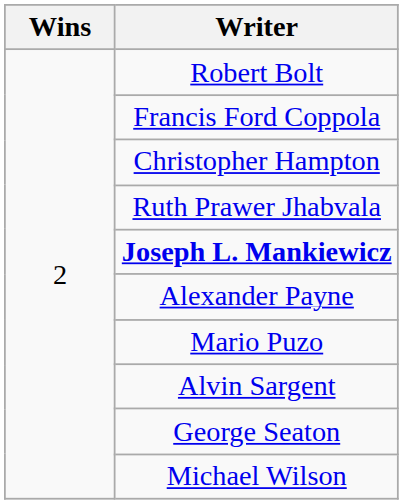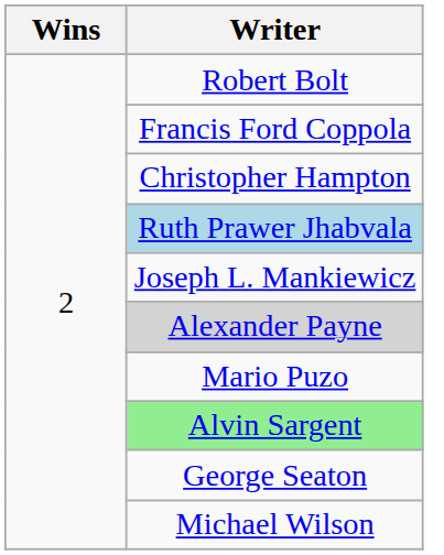Ruth Prawer Jhabvala | Writer: no background -> lightblue background
Joseph L. Mankiewicz | Writer: bold -> normal
Alexander Payne | Writer: no background -> lightgrey background
Alvin Sargent | Writer: no background -> lightgreen background
